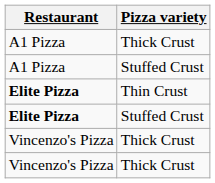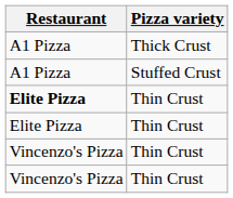row 5 | Restaurant: bold -> normal
row 5 | Pizza variety: Stuffed Crust -> Thin Crust
row 6 | Pizza variety: Thick Crust -> Thin Crust
row 7 | Pizza variety: Thick Crust -> Thin Crust
